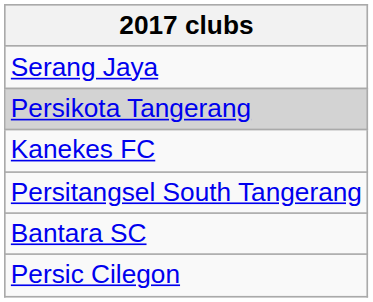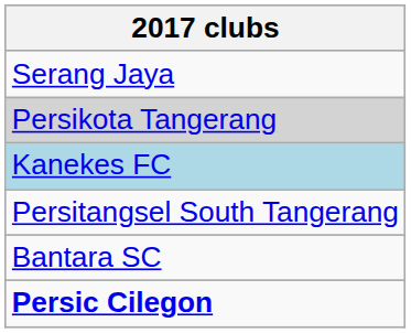row 4 | column 1: no background -> lightblue background
row 7 | column 1: normal -> bold
